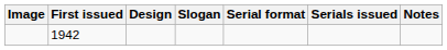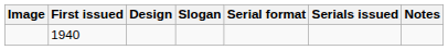row 2 | First issued: 1942 -> 1940
